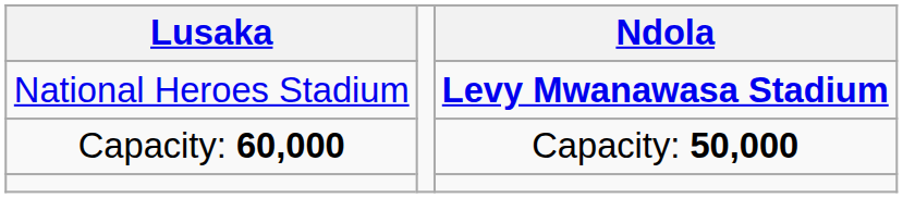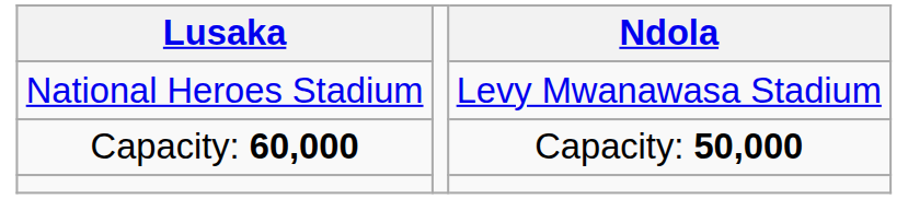National Heroes Stadium | Ndola: bold -> normal
